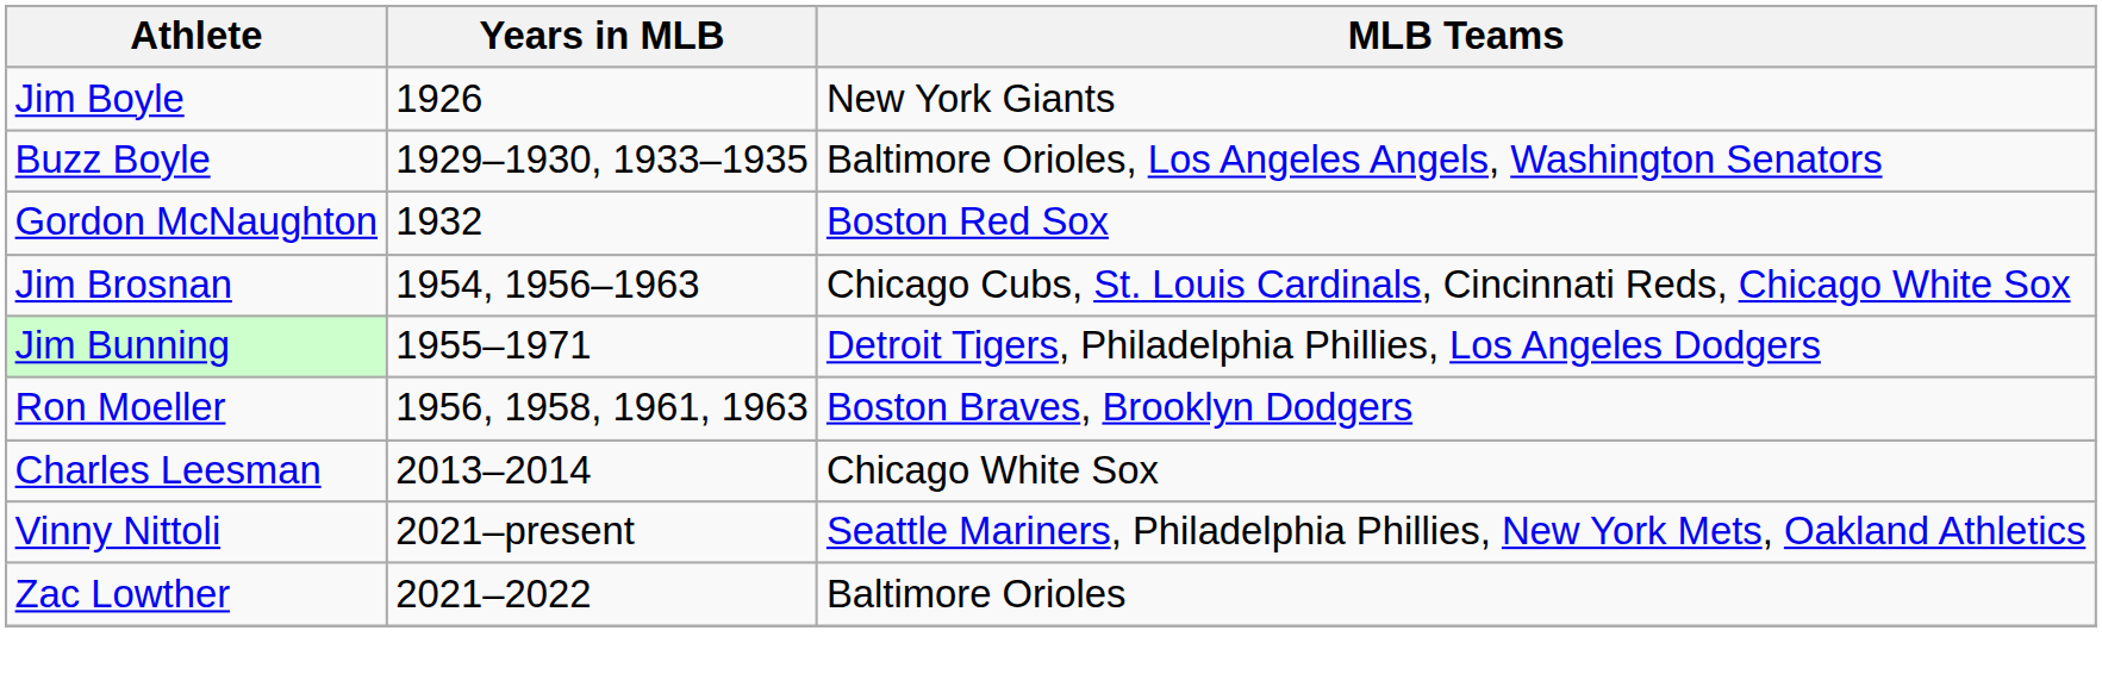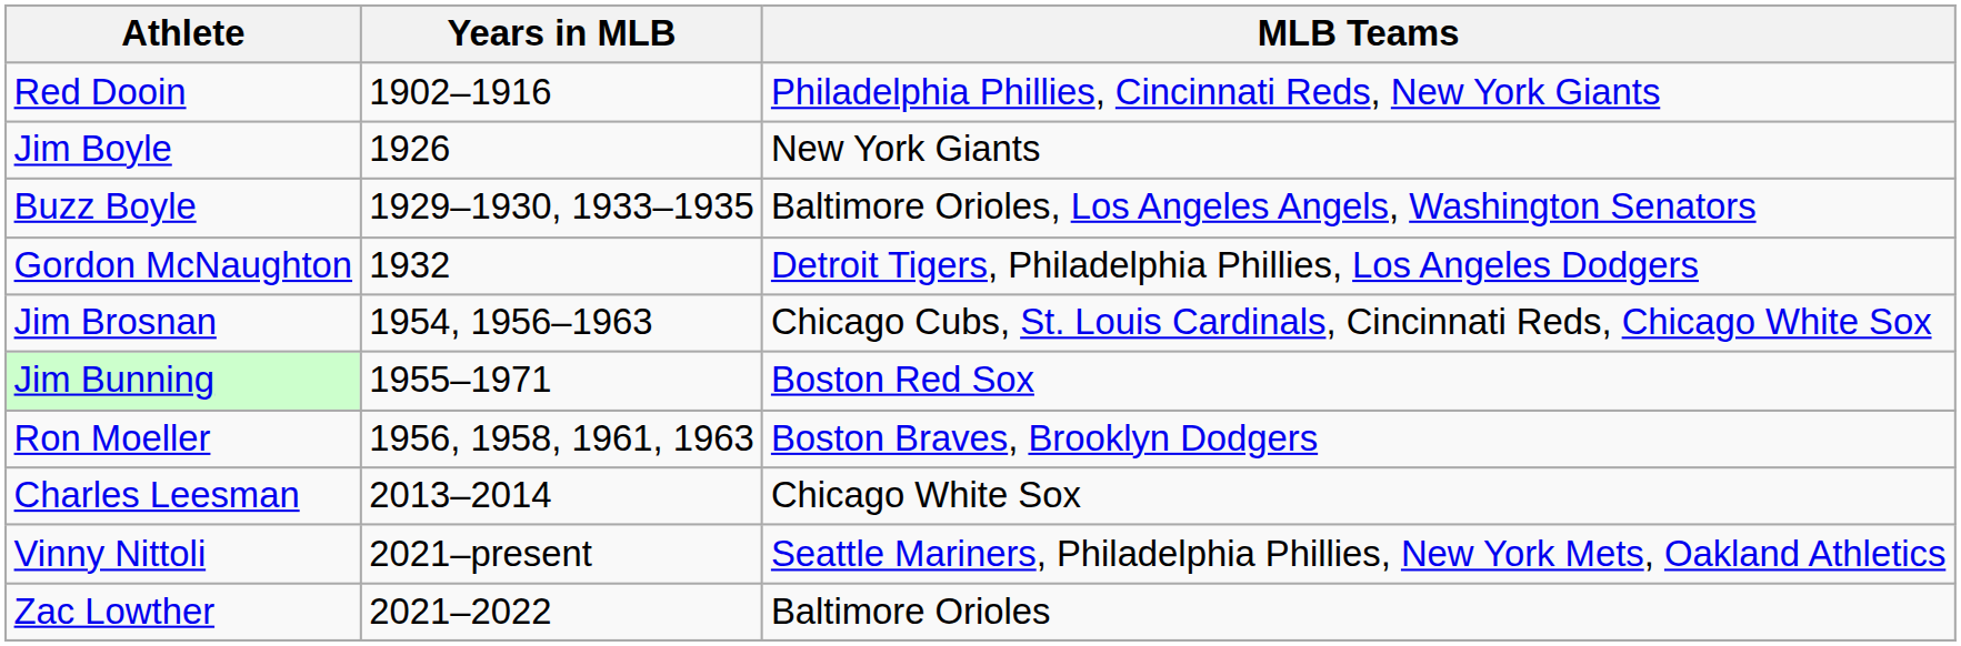+ row: Red Dooin | 1902–1916 | Philadelphia Phillies, Cincinnati Reds, New York Giants
Gordon McNaughton | MLB Teams: Boston Red Sox -> Detroit Tigers, Philadelphia Phillies, Los Angeles Dodgers
Jim Bunning | MLB Teams: Detroit Tigers, Philadelphia Phillies, Los Angeles Dodgers -> Boston Red Sox
